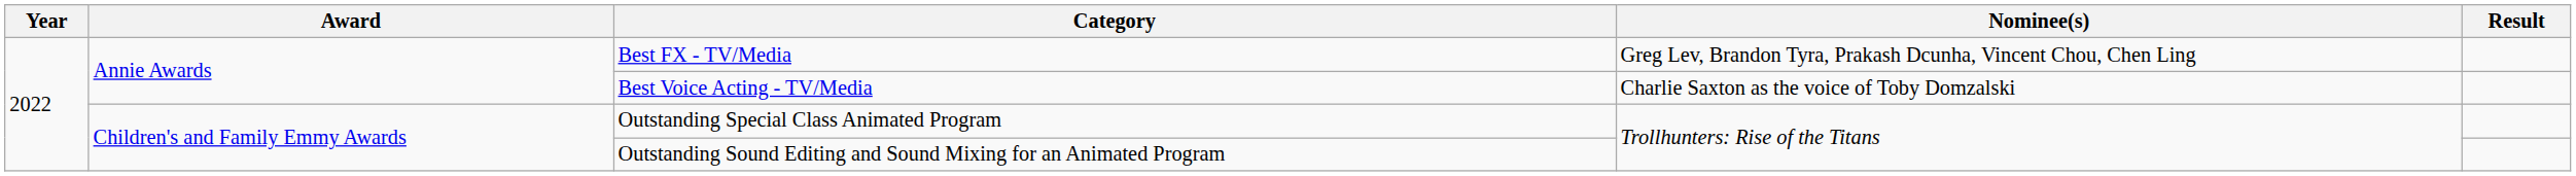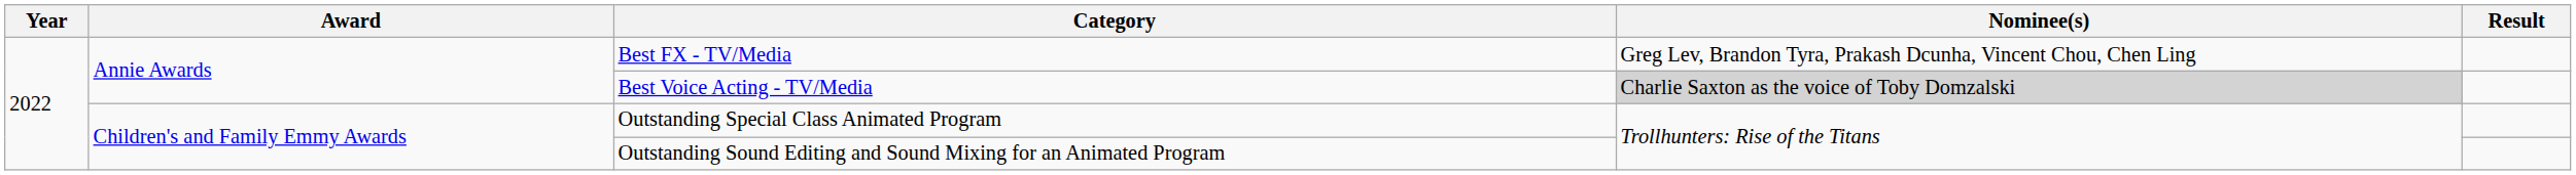Best Voice Acting - TV/Media | Nominee(s): no background -> lightgrey background
